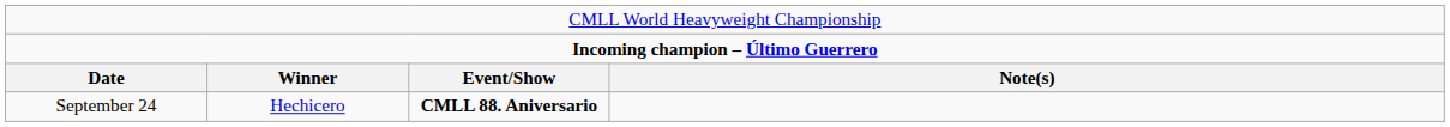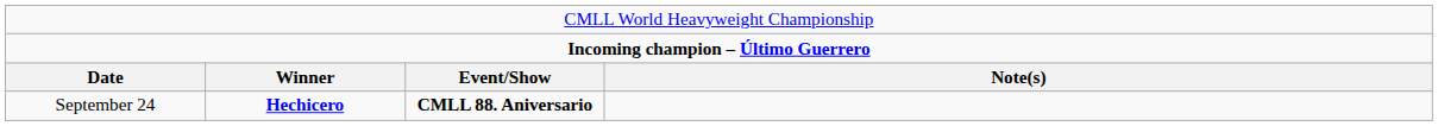September 24 | column 2: normal -> bold
